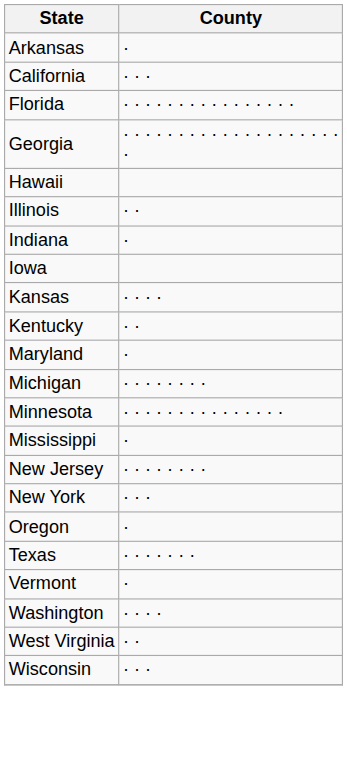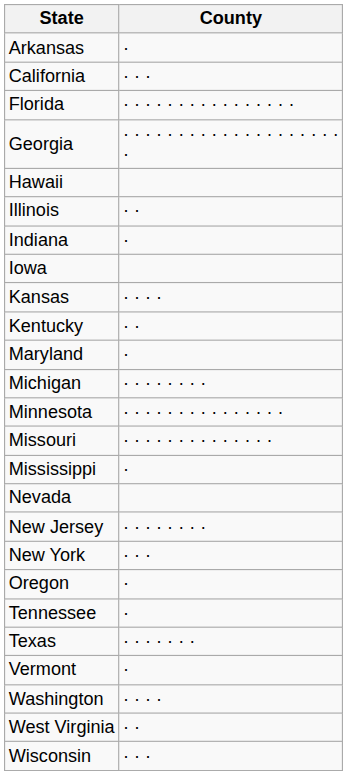+ row: Missouri | · · · · · · · · · · · · · ·
+ row: Nevada
+ row: Tennessee | ·
